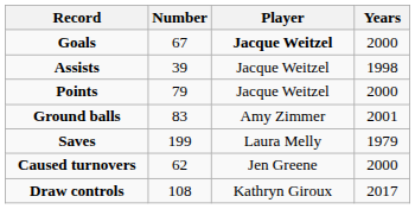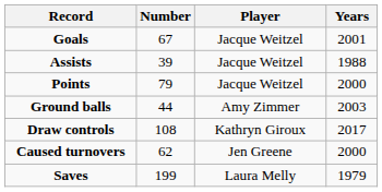Goals | Player: bold -> normal
Goals | Years: 2000 -> 2001
Assists | Years: 1998 -> 1988
Ground balls | Number: 83 -> 44
Ground balls | Years: 2001 -> 2003
rows swapped: Draw controls <-> Saves
